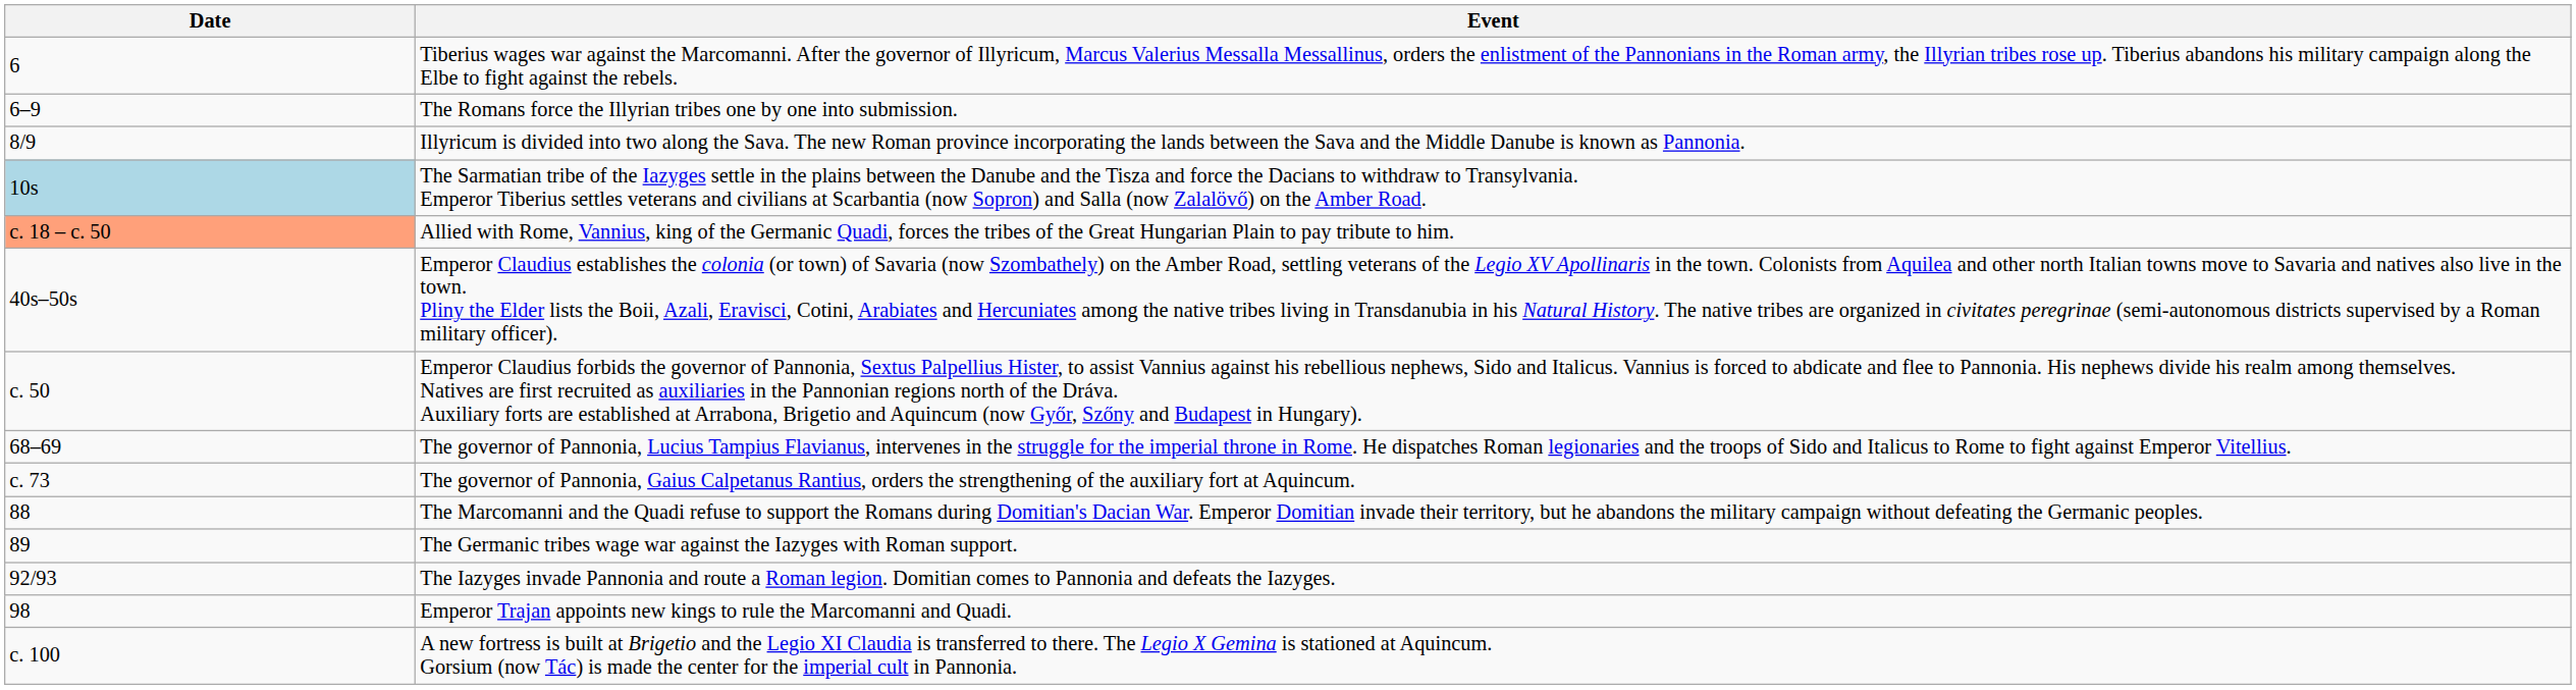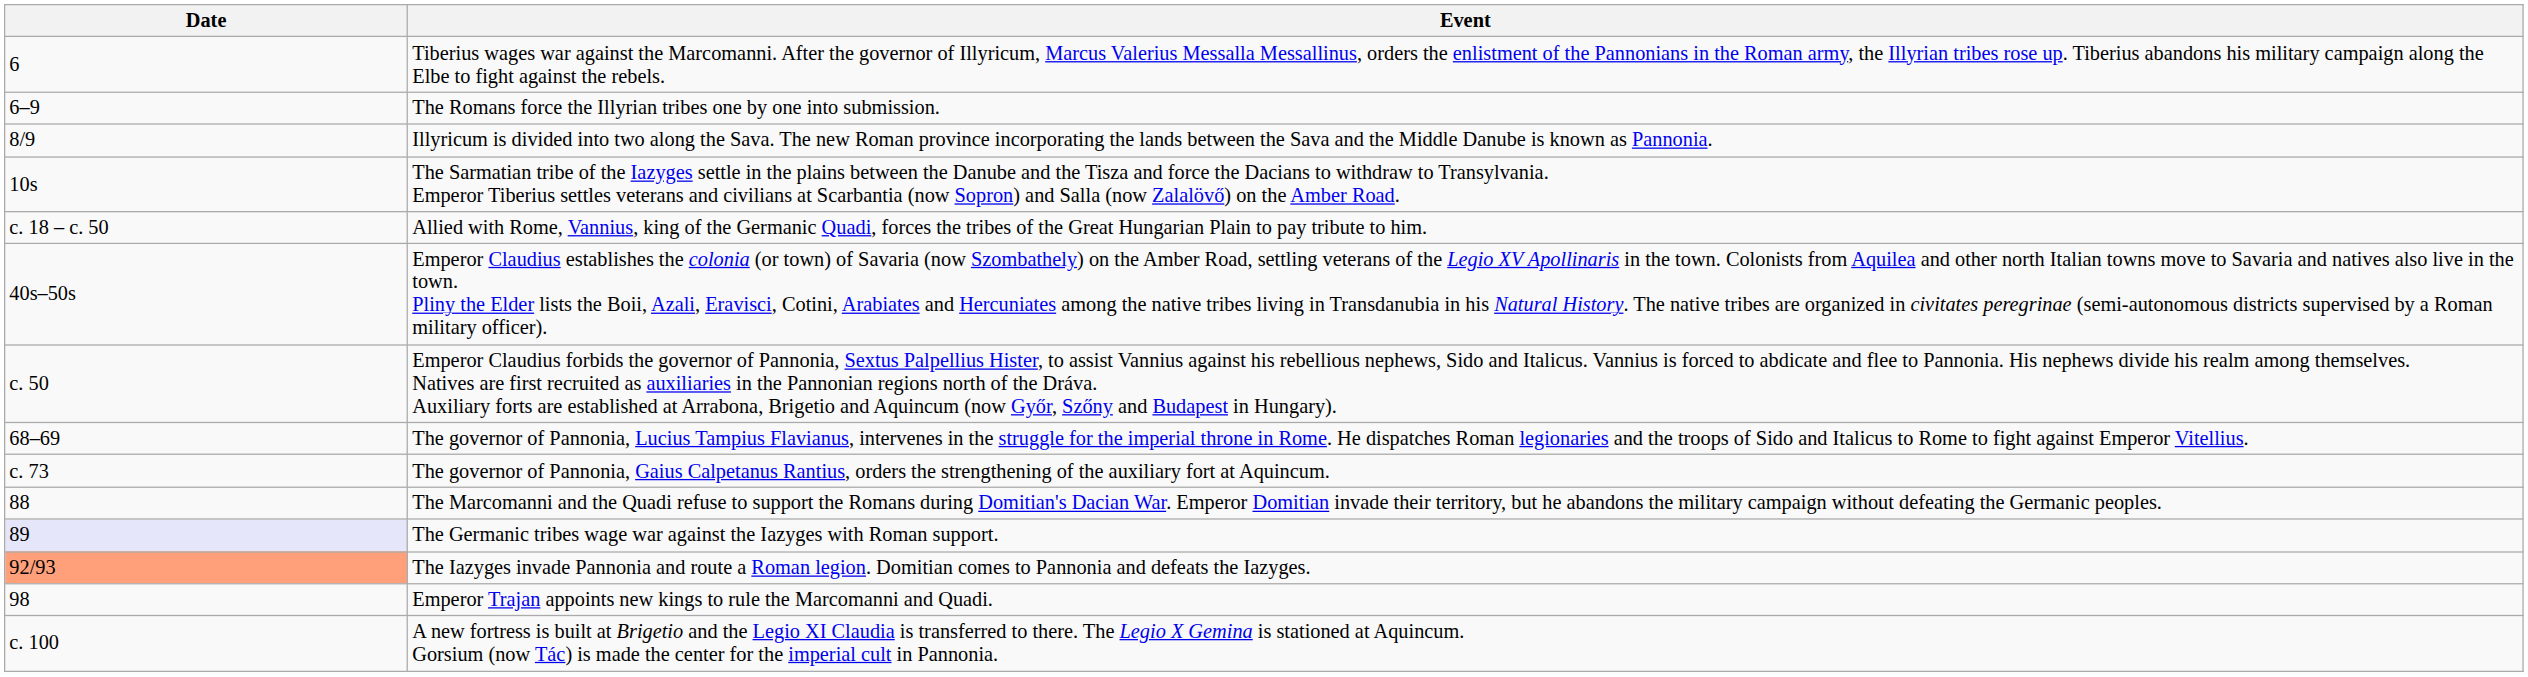row 5 | Date: lightblue background -> no background
row 6 | Date: lightsalmon background -> no background
row 12 | Date: no background -> lavender background
row 13 | Date: no background -> lightsalmon background
